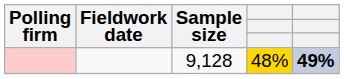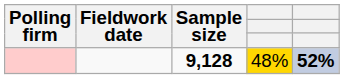row 4 | Sample size: normal -> bold
row 4 | column 5: 49% -> 52%
